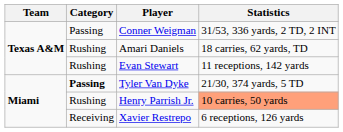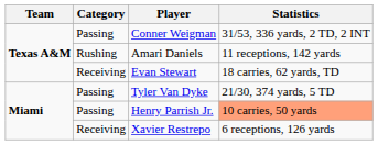Amari Daniels | Statistics: 18 carries, 62 yards, TD -> 11 receptions, 142 yards
Evan Stewart | Category: Rushing -> Receiving
Evan Stewart | Statistics: 11 receptions, 142 yards -> 18 carries, 62 yards, TD
Tyler Van Dyke | Category: bold -> normal
Henry Parrish Jr. | Category: Rushing -> Passing
